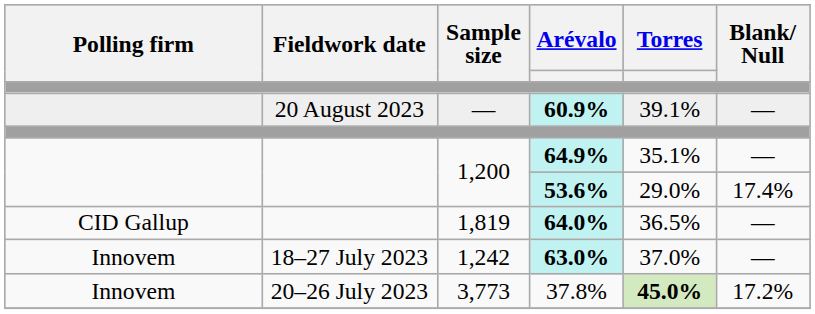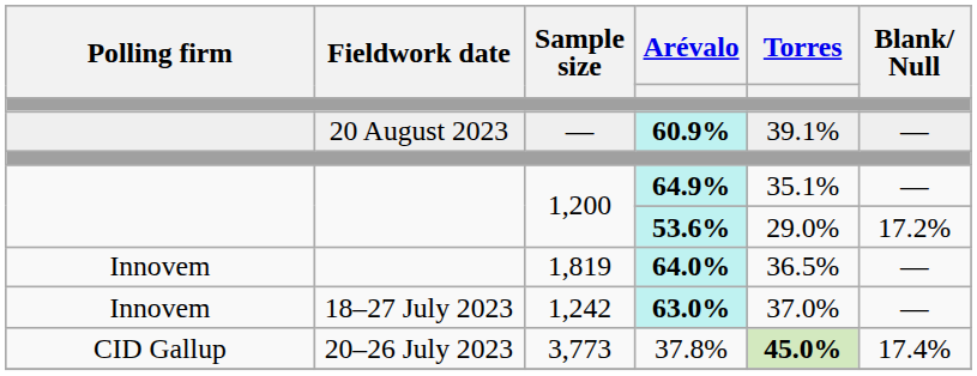53.6% | Blank/ Null: 17.4% -> 17.2%
64.0% | Polling firm: CID Gallup -> Innovem
37.8% | Polling firm: Innovem -> CID Gallup
37.8% | Blank/ Null: 17.2% -> 17.4%
